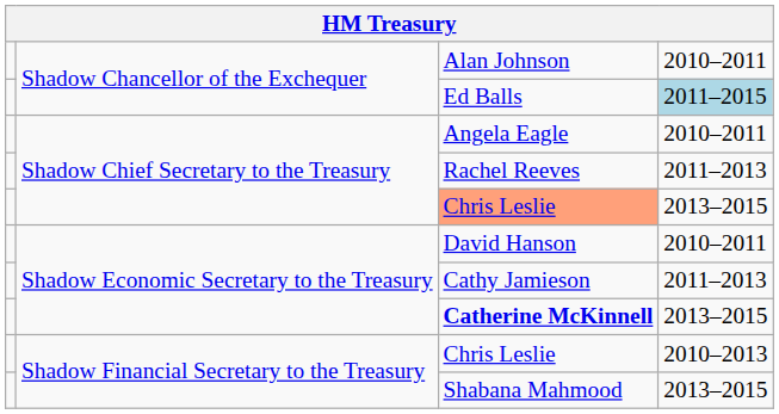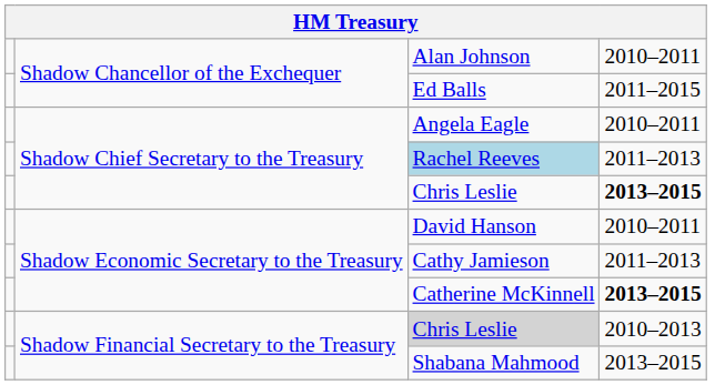Ed Balls | column 4: lightblue background -> no background
Rachel Reeves | column 3: no background -> lightblue background
Chris Leslie / 2013–2015 | column 3: lightsalmon background -> no background
Chris Leslie / 2013–2015 | column 4: normal -> bold
Catherine McKinnell | column 3: bold -> normal
Catherine McKinnell | column 4: normal -> bold
Chris Leslie / 2010–2013 | column 3: no background -> lightgrey background
